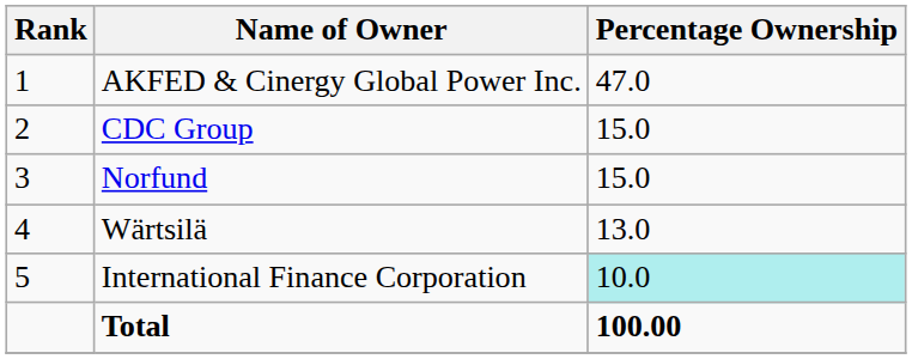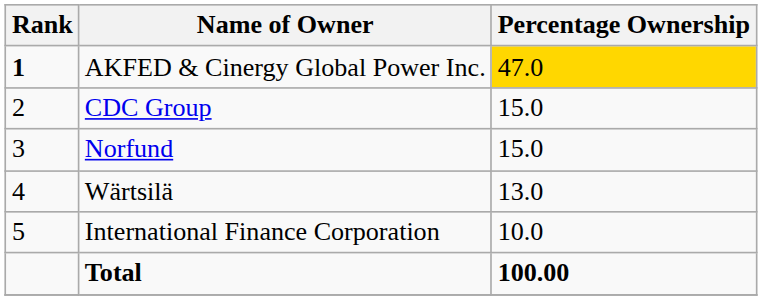AKFED & Cinergy Global Power Inc. | Rank: normal -> bold
AKFED & Cinergy Global Power Inc. | Percentage Ownership: no background -> gold background
International Finance Corporation | Percentage Ownership: paleturquoise background -> no background
